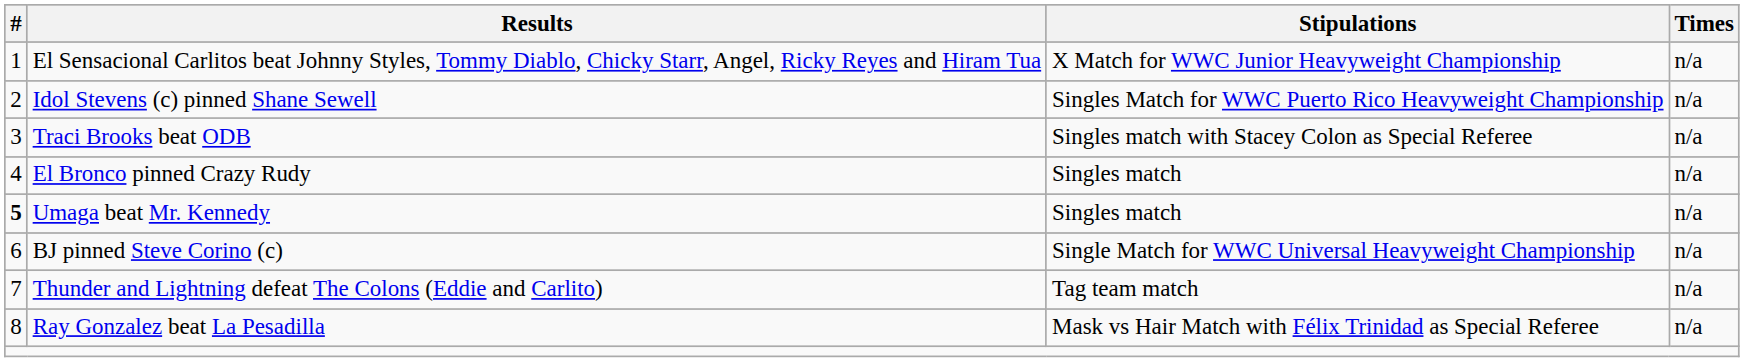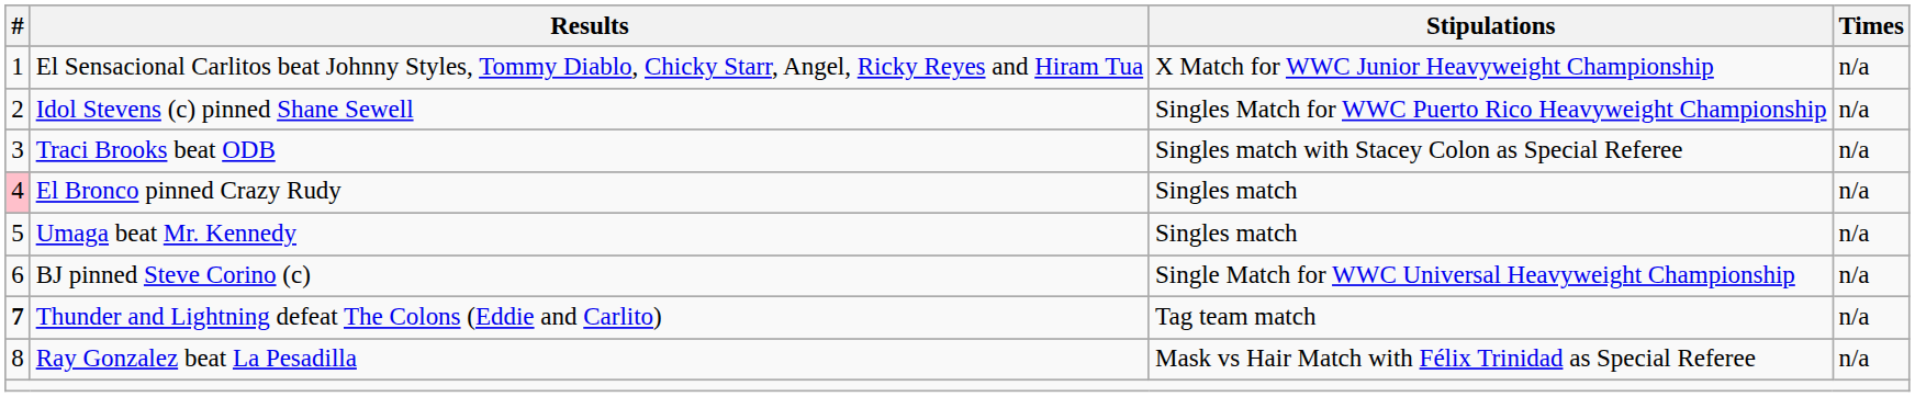El Bronco pinned Crazy Rudy | #: no background -> pink background
Umaga beat Mr. Kennedy | #: bold -> normal
Thunder and Lightning defeat The Colons (Eddie and Carlito) | #: normal -> bold
